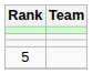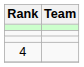row 5 | Rank: 5 -> 4
